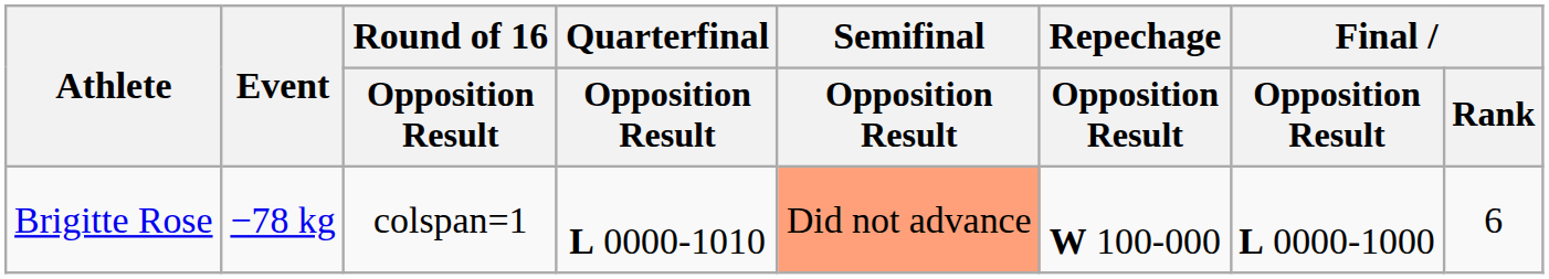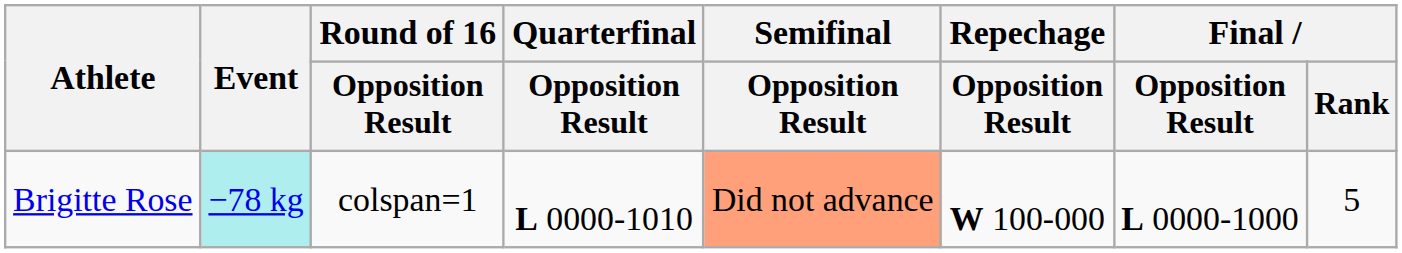Brigitte Rose | Event: no background -> paleturquoise background
Brigitte Rose | Final / Rank: 6 -> 5
